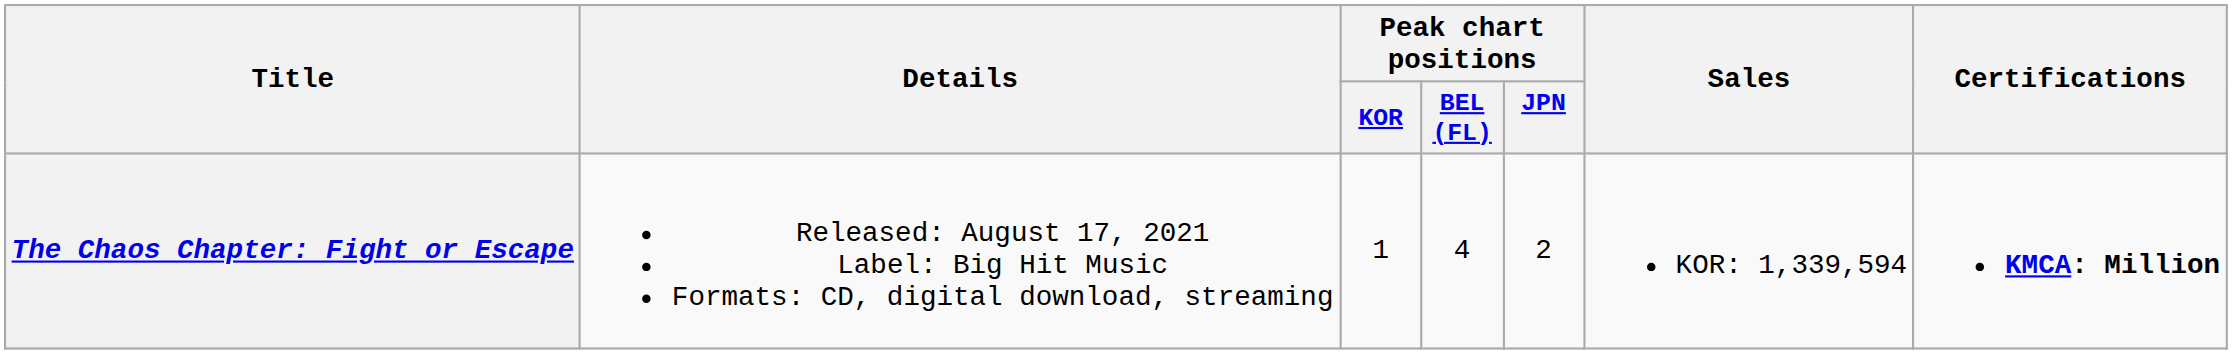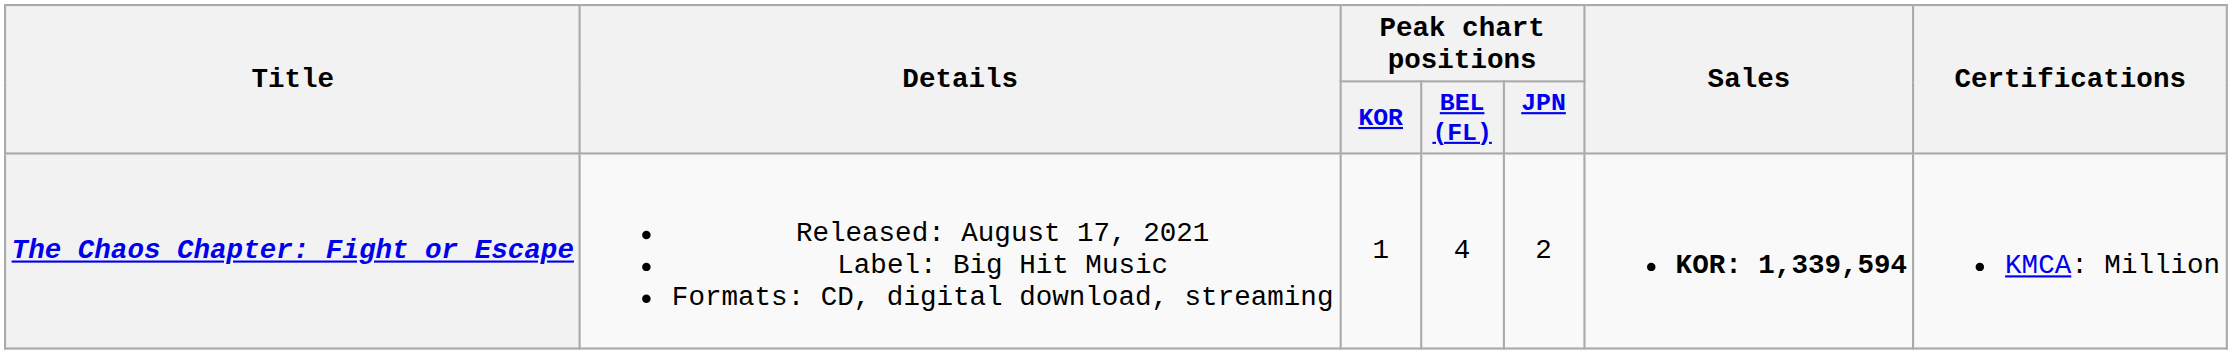The Chaos Chapter: Fight or Escape | Sales: normal -> bold
The Chaos Chapter: Fight or Escape | Certifications: bold -> normal
